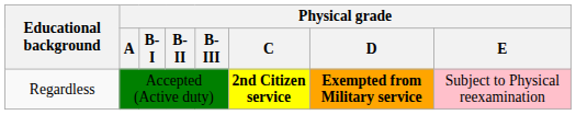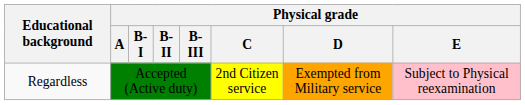Regardless | Physical grade / C: bold -> normal
Regardless | Physical grade / D: bold -> normal
